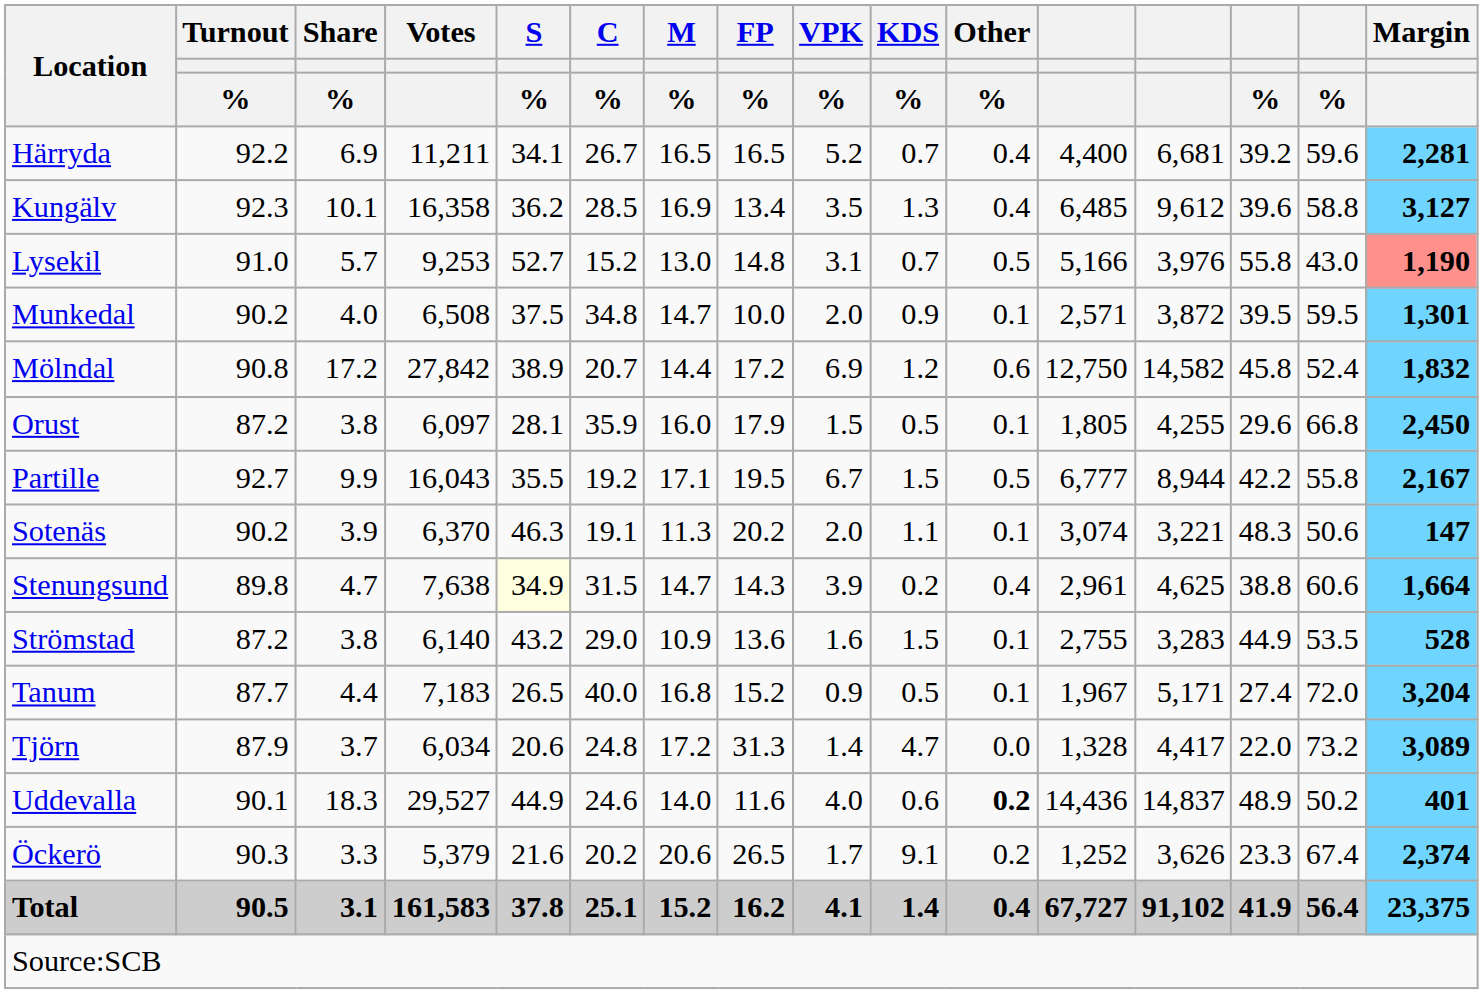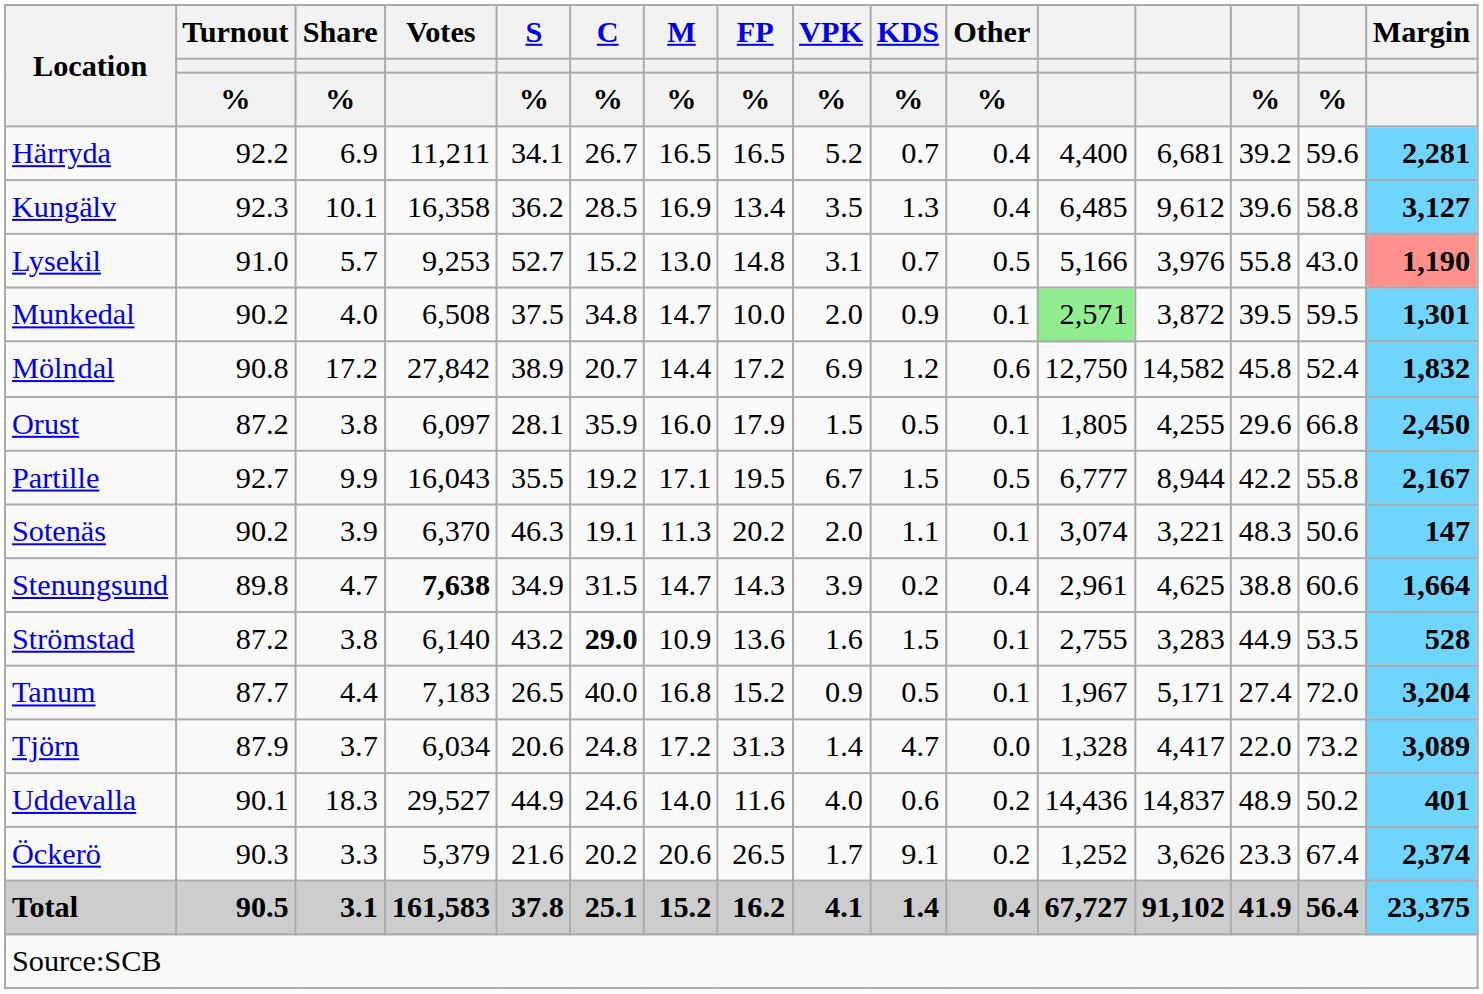Munkedal | column 12: no background -> lightgreen background
Stenungsund | Votes: normal -> bold
Stenungsund | S / %: lightyellow background -> no background
Strömstad | C / %: normal -> bold
Uddevalla | Other / %: bold -> normal
